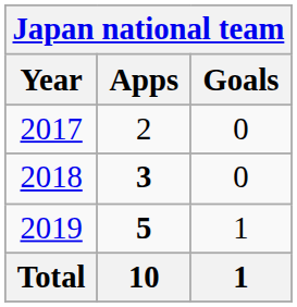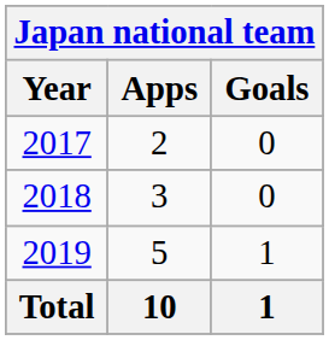2018 | Apps: bold -> normal
2019 | Apps: bold -> normal
